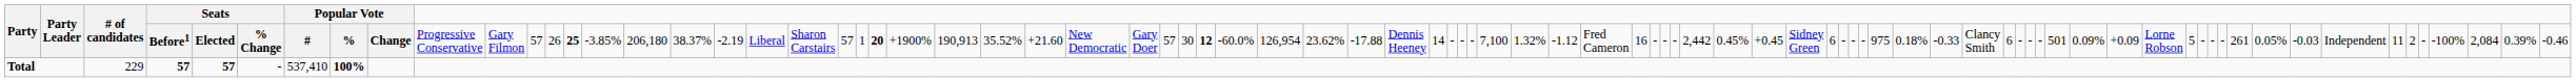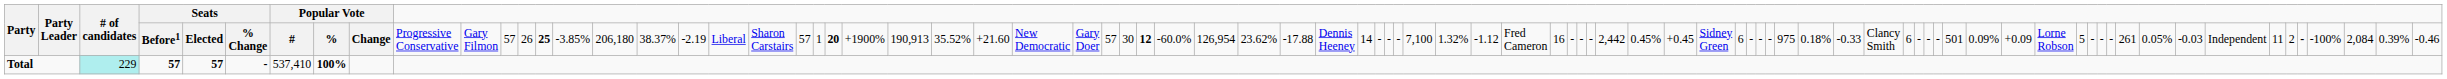row 3 | # of candidates: no background -> paleturquoise background
